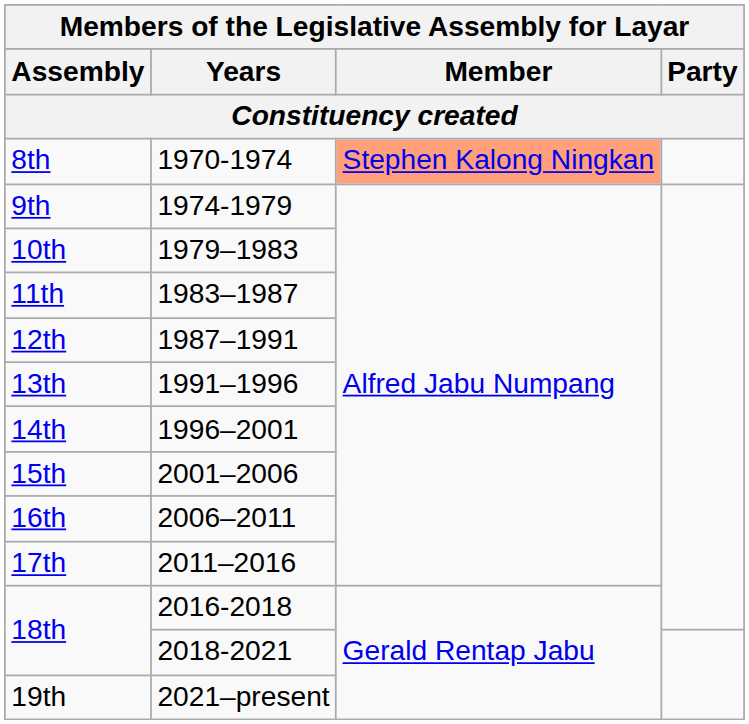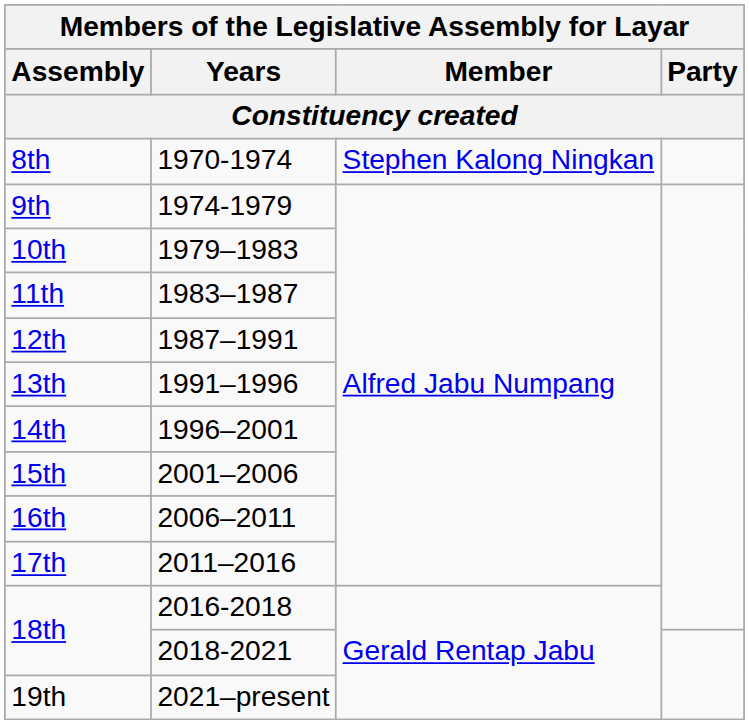8th | Member: lightsalmon background -> no background
